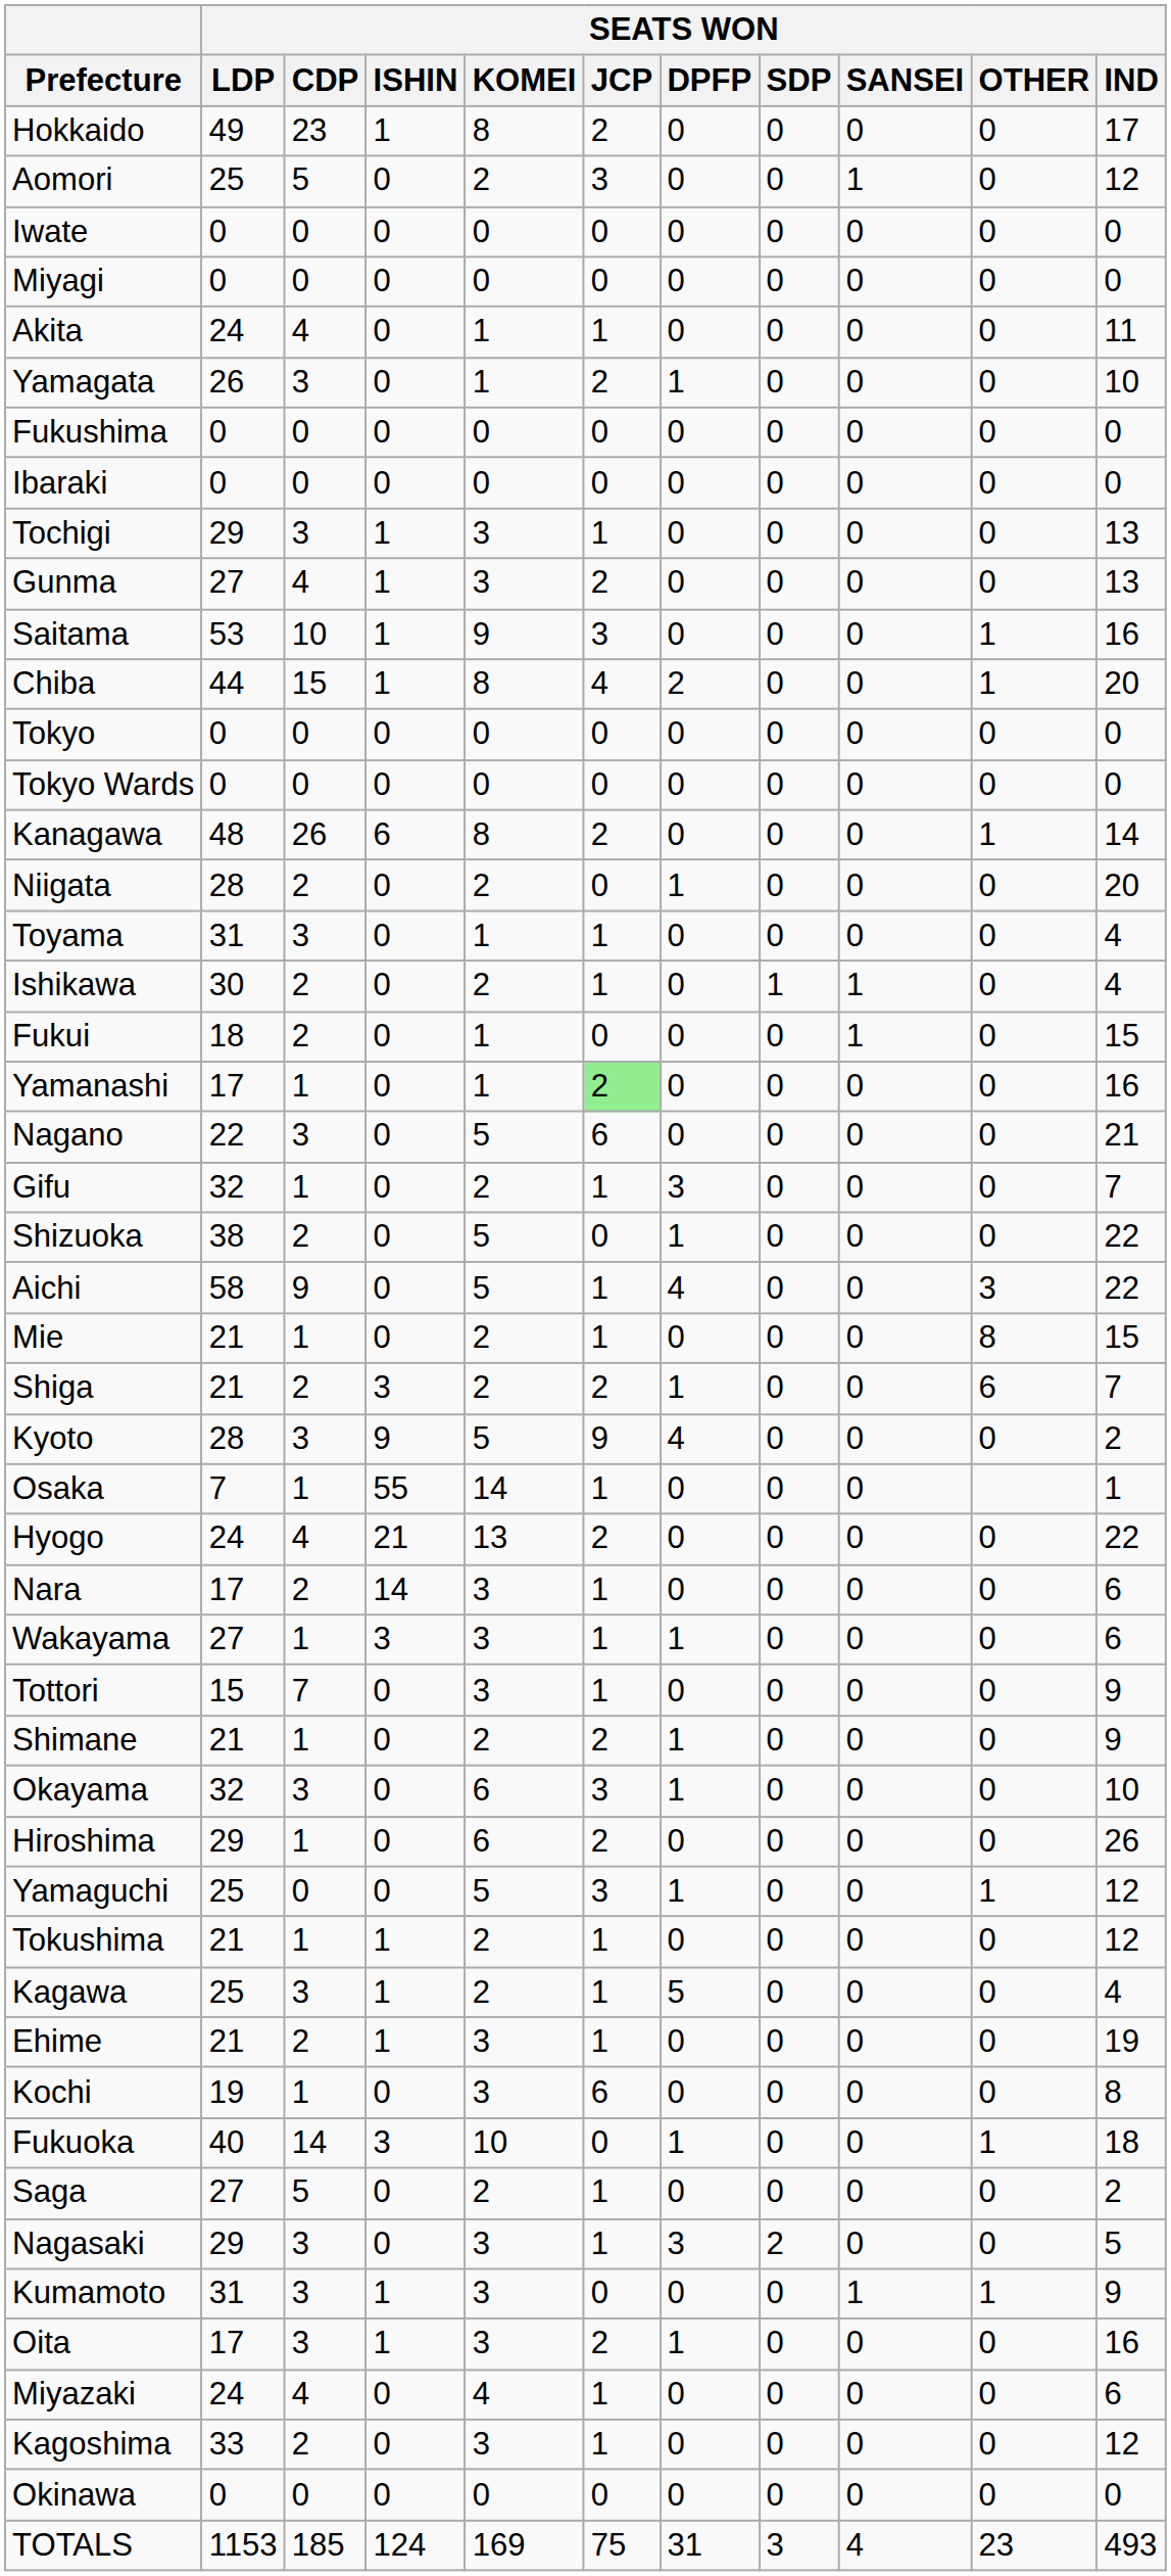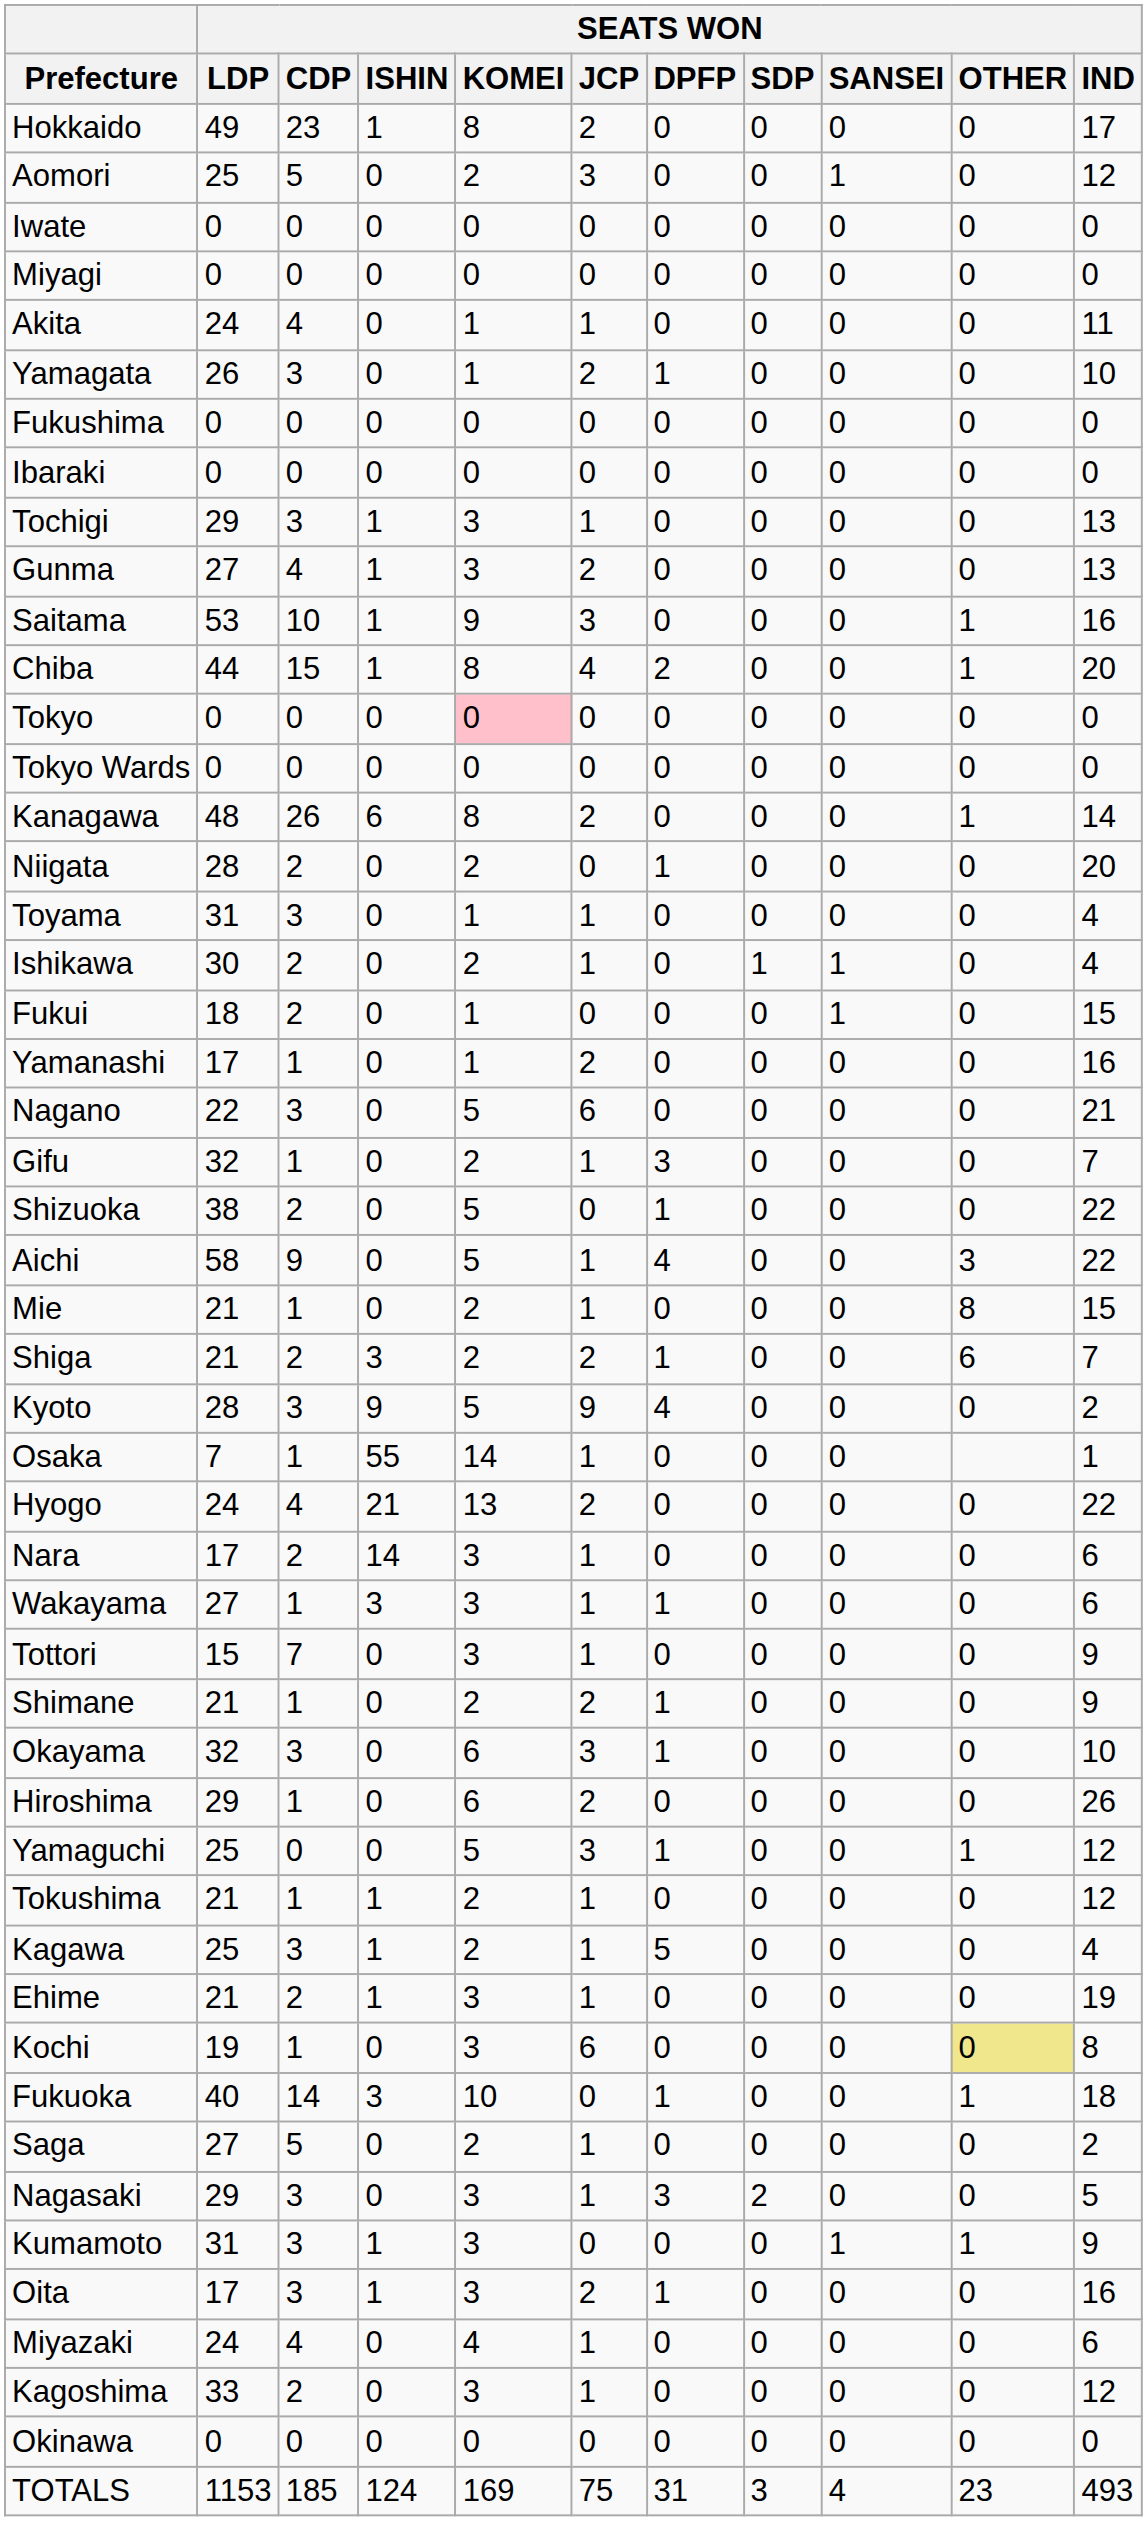Tokyo | SEATS WON / KOMEI: no background -> pink background
Yamanashi | SEATS WON / JCP: lightgreen background -> no background
Kochi | SEATS WON / OTHER: no background -> khaki background
